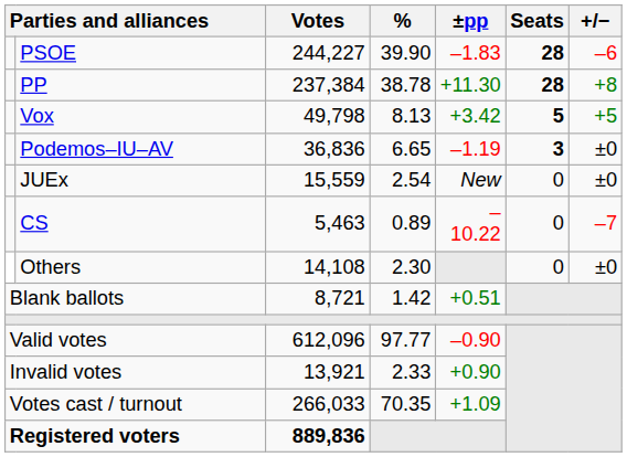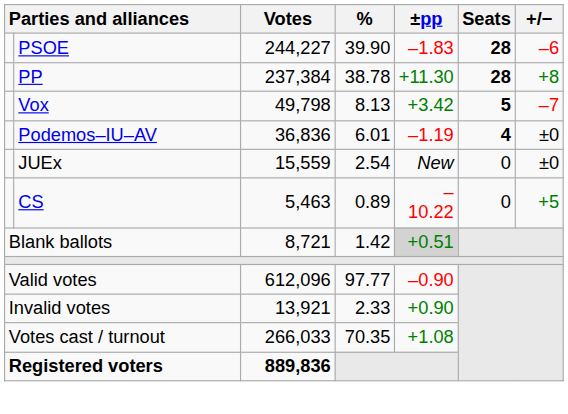Vox | +/−: +5 -> –7
Podemos–IU–AV | %: 6.65 -> 6.01
Podemos–IU–AV | Seats: 3 -> 4
CS | +/−: –7 -> +5
- row: Others | 14,108 | 2.30 | 0 | ±0
Blank ballots | ±pp: no background -> lightgrey background
Votes cast / turnout | ±pp: +1.09 -> +1.08
